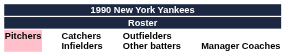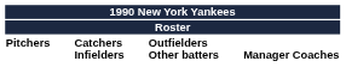Pitchers | column 1: pink background -> no background
